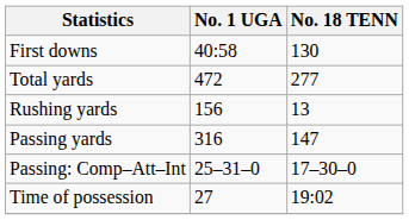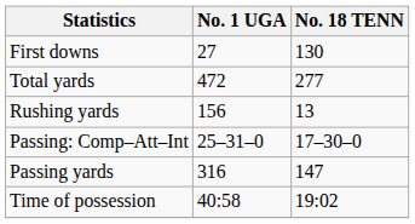First downs | No. 1 UGA: 40:58 -> 27
rows swapped: Passing yards <-> Passing: Comp–Att–Int
Time of possession | No. 1 UGA: 27 -> 40:58
